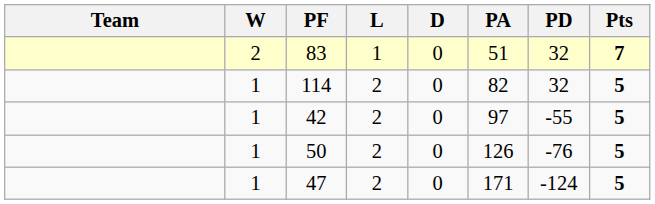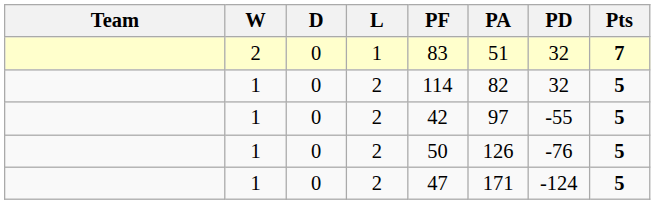columns swapped: D <-> PF
